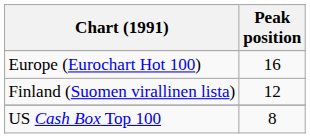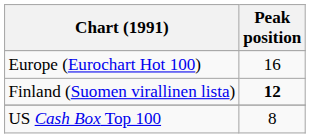Finland (Suomen virallinen lista) | Peak position: normal -> bold
